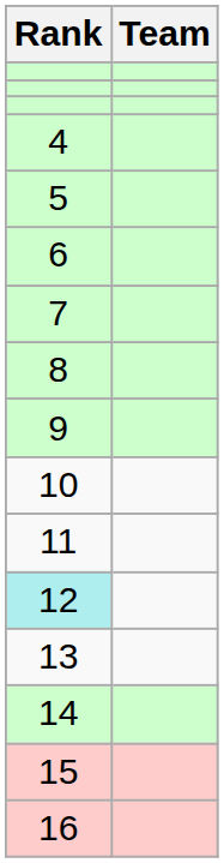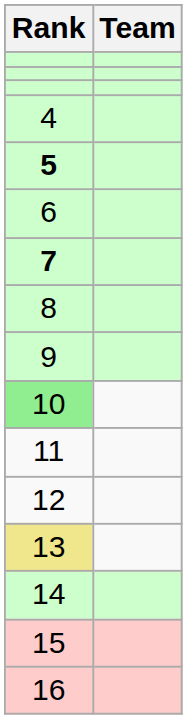row 6 | Rank: normal -> bold
row 8 | Rank: normal -> bold
row 11 | Rank: no background -> lightgreen background
row 13 | Rank: paleturquoise background -> no background
row 14 | Rank: no background -> khaki background
